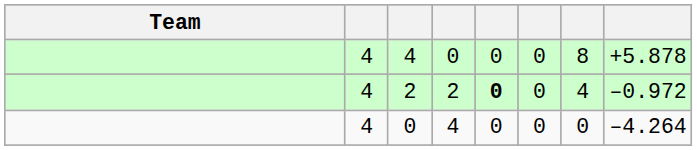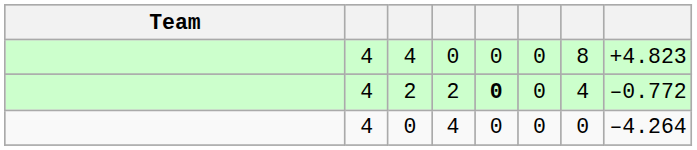row 2 | column 8: +5.878 -> +4.823
row 3 | column 8: –0.972 -> –0.772
